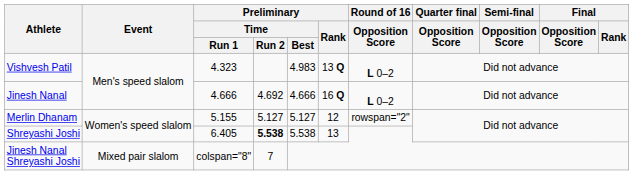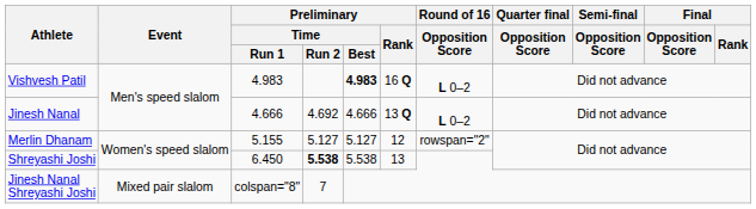Vishvesh Patil | Preliminary / Time / Run 1: 4.323 -> 4.983
Vishvesh Patil | Preliminary / Time / Best: normal -> bold
Vishvesh Patil | Preliminary / Rank: 13 Q -> 16 Q
Jinesh Nanal | Preliminary / Rank: 16 Q -> 13 Q
Shreyashi Joshi | Preliminary / Time / Run 1: 6.405 -> 6.450
